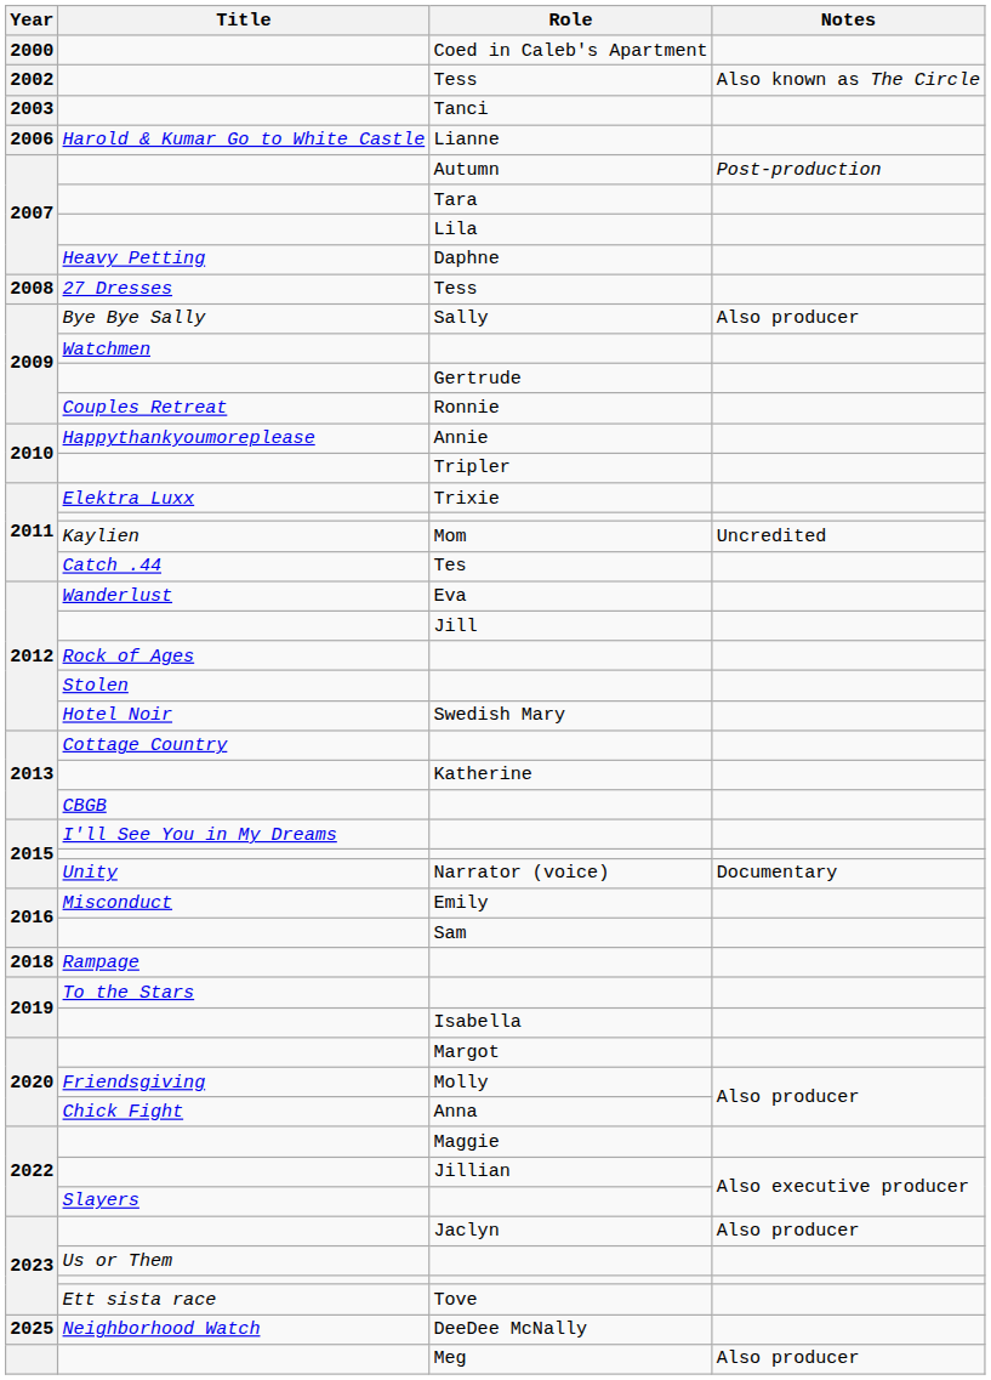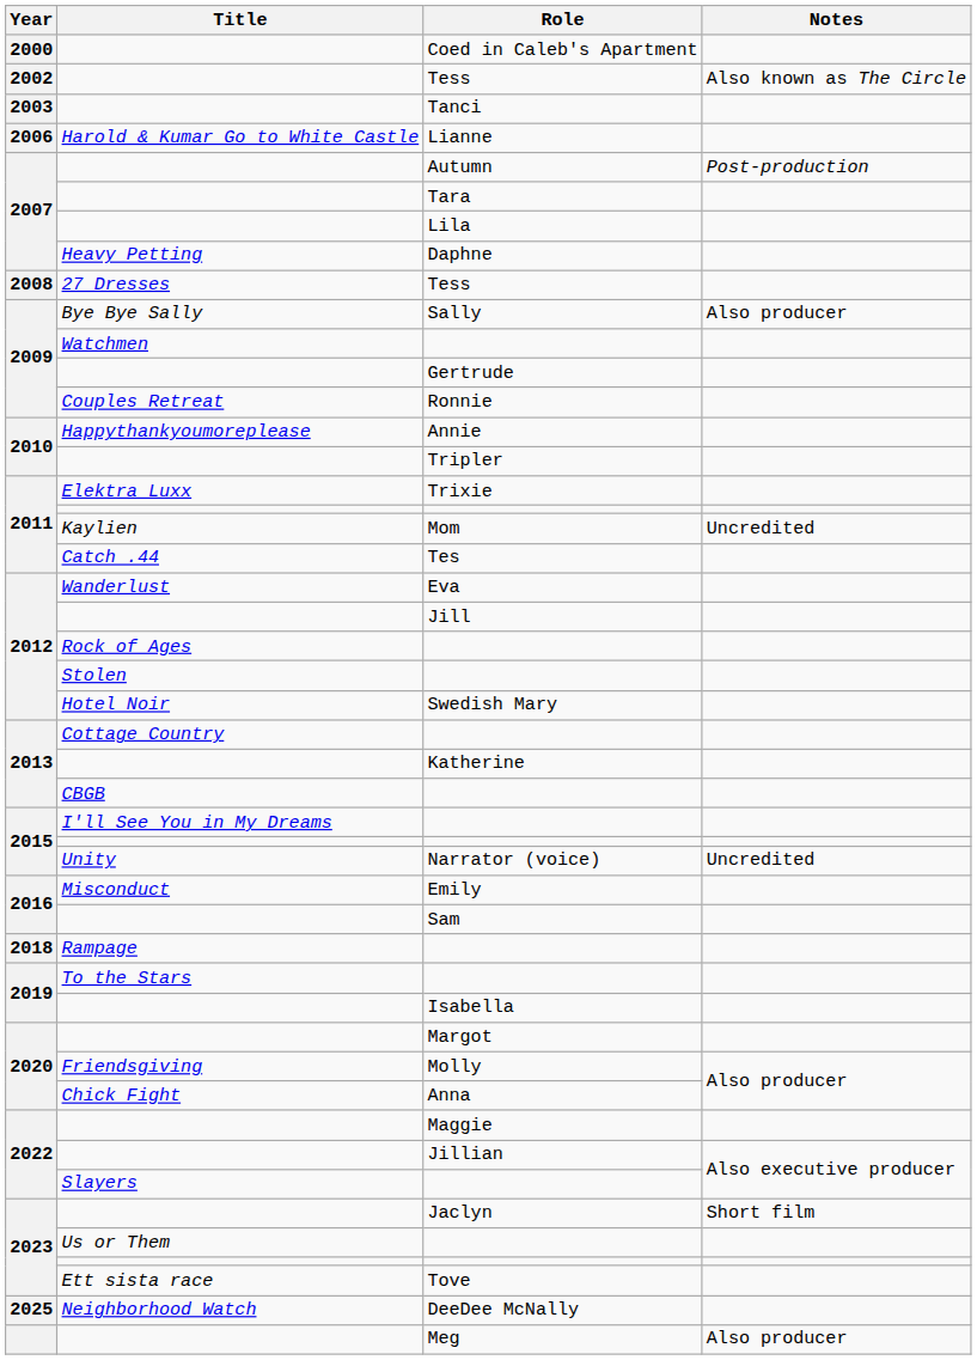Narrator (voice) | Notes: Documentary -> Uncredited
Jaclyn | Notes: Also producer -> Short film
